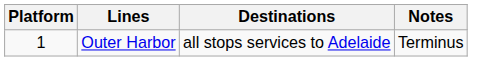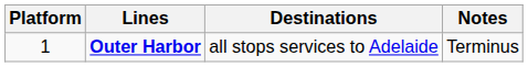row 2 | Lines: normal -> bold
